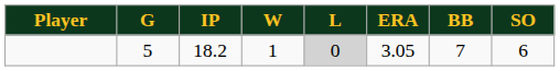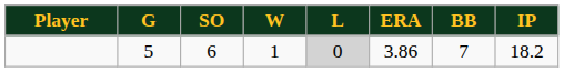columns swapped: IP <-> SO
row 2 | ERA: 3.05 -> 3.86
